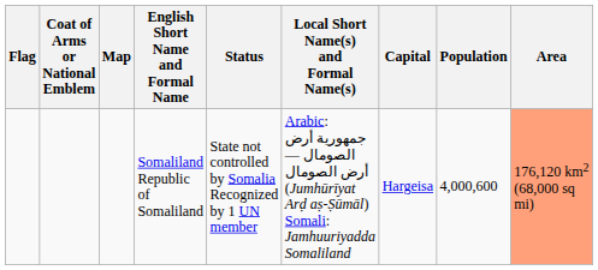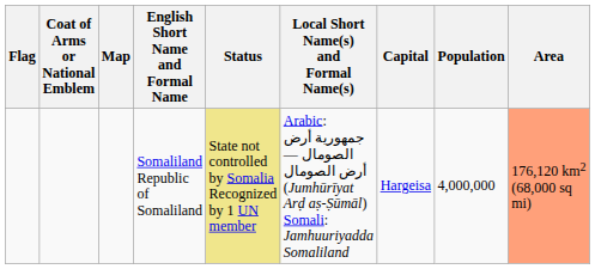Somaliland Republic of Somaliland | Status: no background -> khaki background
Somaliland Republic of Somaliland | Population: 4,000,600 -> 4,000,000
